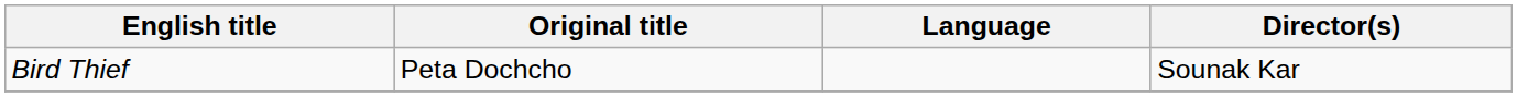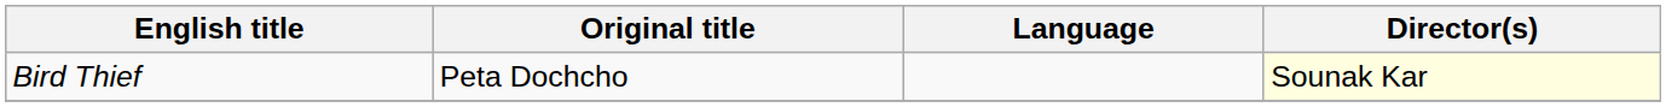Bird Thief | Director(s): no background -> lightyellow background
